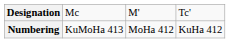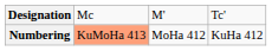Numbering | column 2: no background -> lightsalmon background
